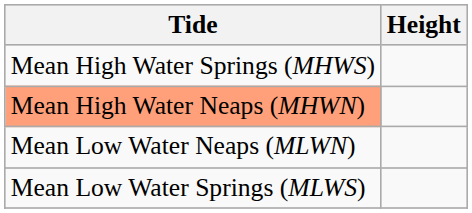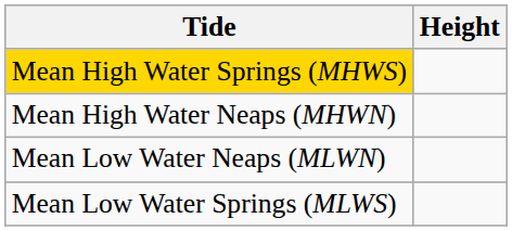row 2 | Tide: no background -> gold background
row 3 | Tide: lightsalmon background -> no background
